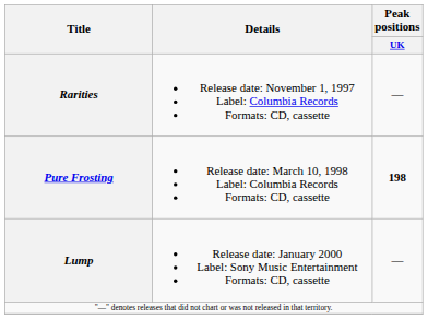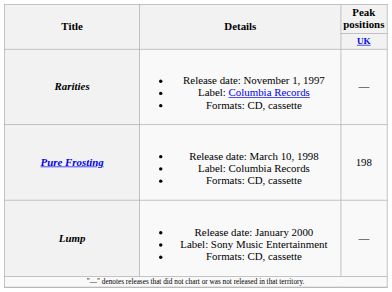Pure Frosting | Peak positions / UK: bold -> normal
